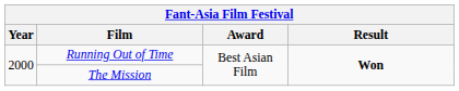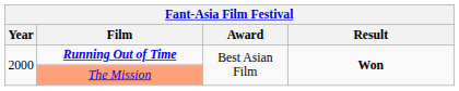Running Out of Time | Film: normal -> bold
The Mission | Film: no background -> lightsalmon background
